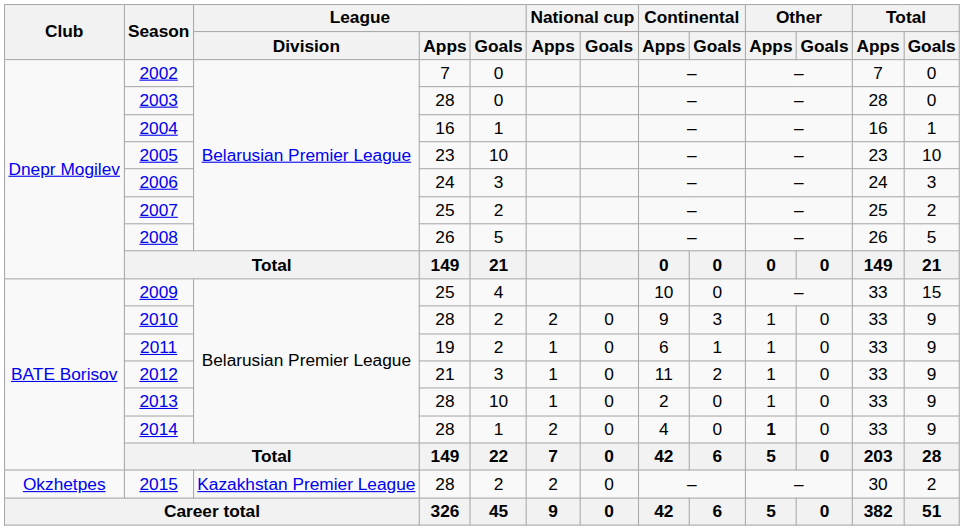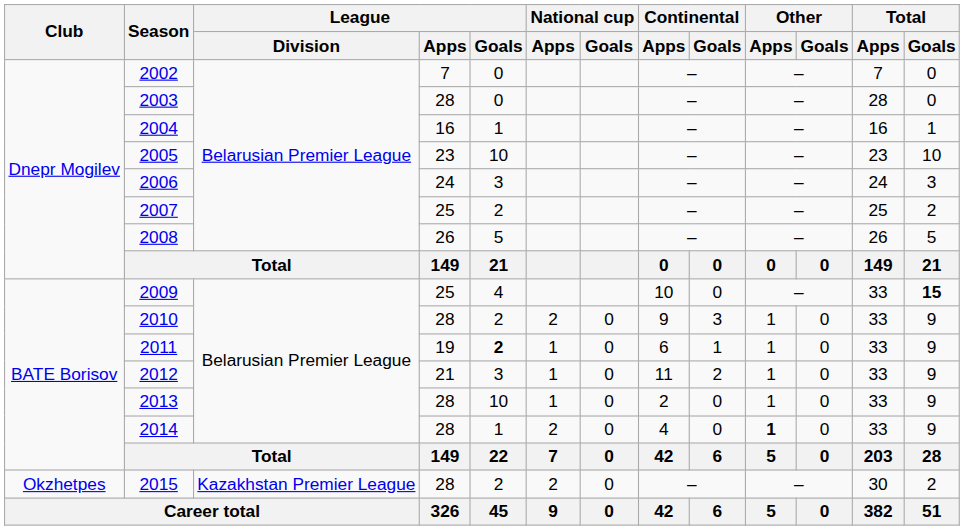2009 | Total / Goals: normal -> bold
2011 | League / Goals: normal -> bold
